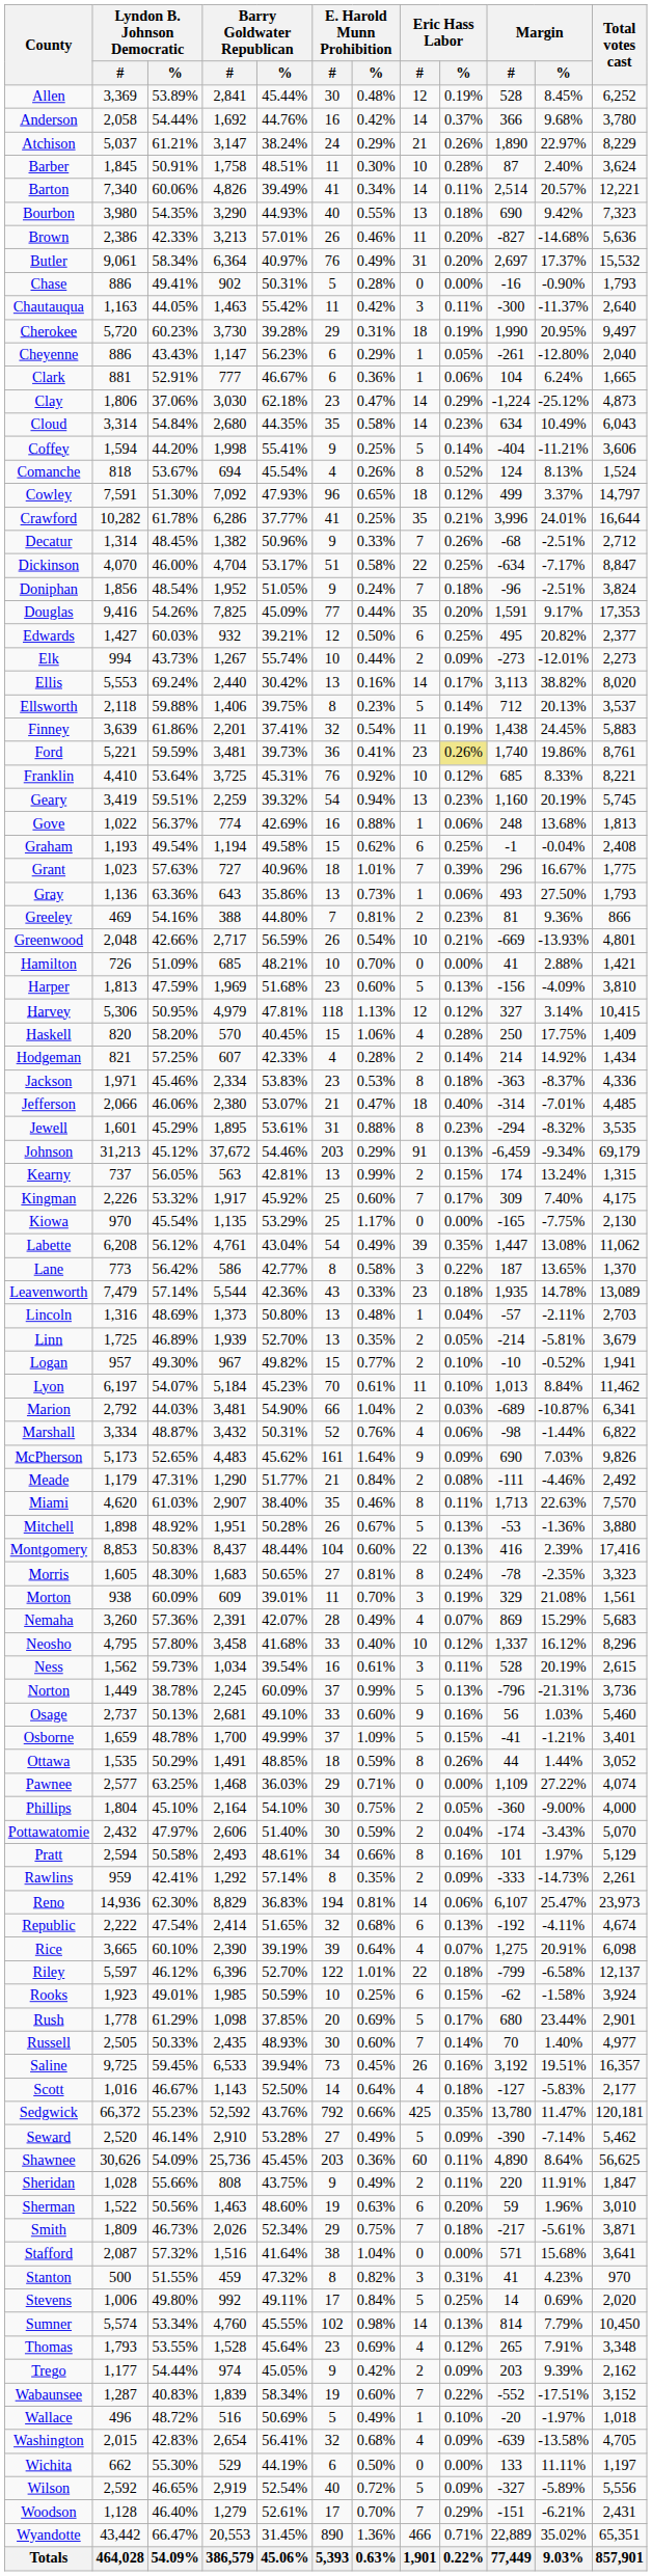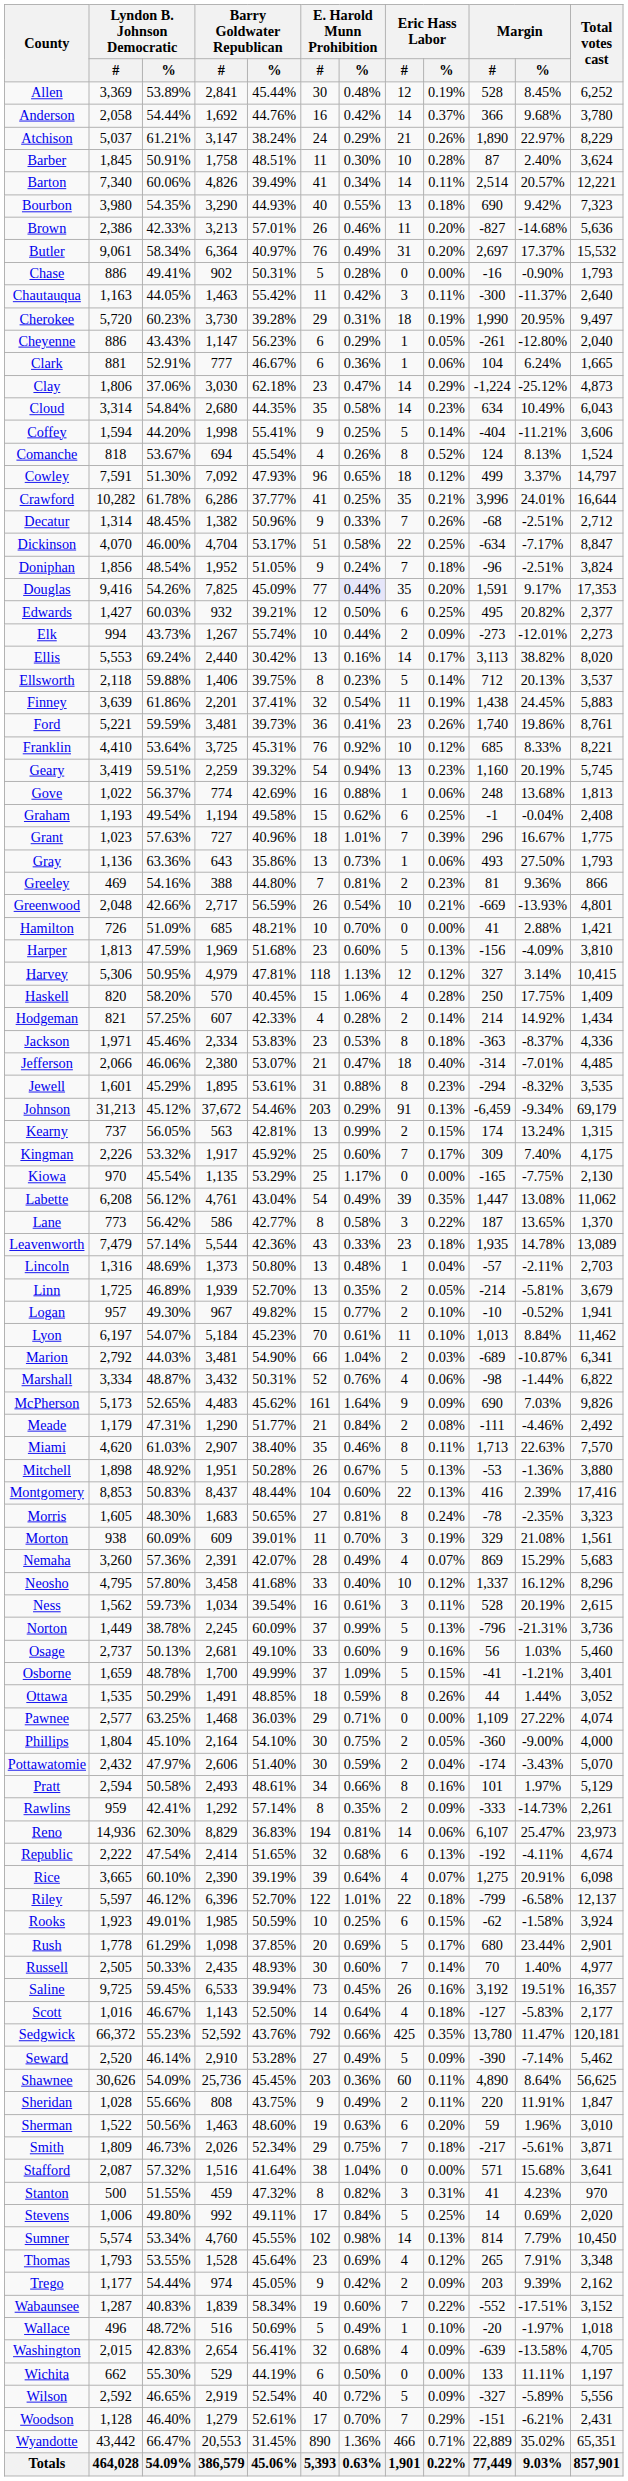Douglas | E. Harold Munn Prohibition / %: no background -> lavender background
Ford | Eric Hass Labor / %: khaki background -> no background
